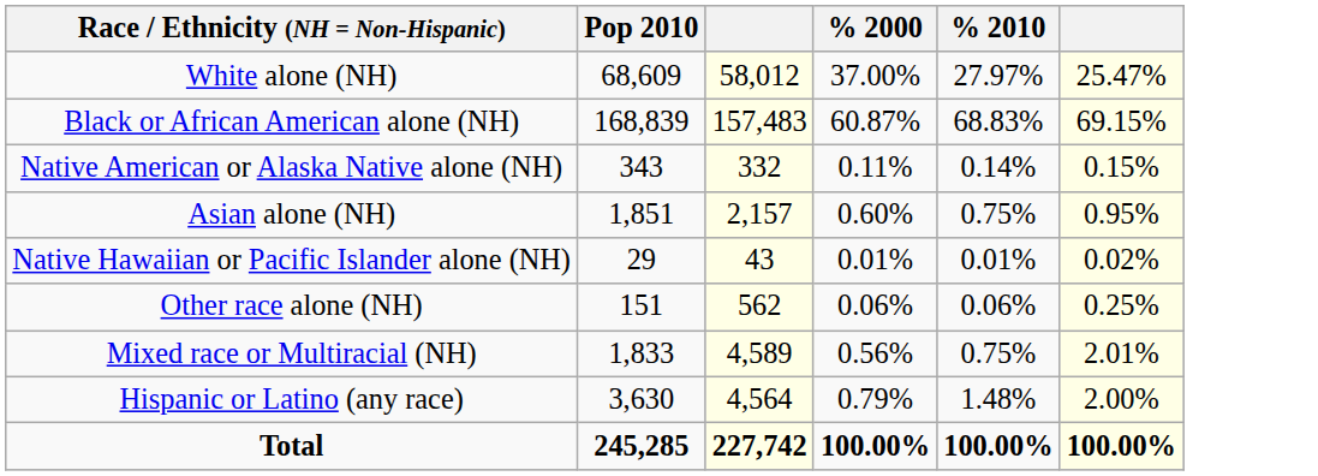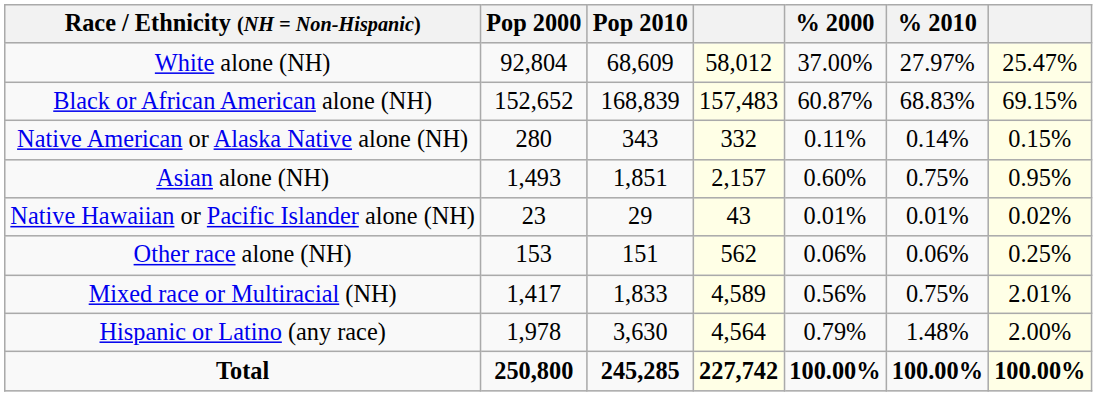+ column: Pop 2000 | 92,804 | 152,652 | 280 | 1,493 | 23 | 153 | 1,417 | 1,978 | 250,800
